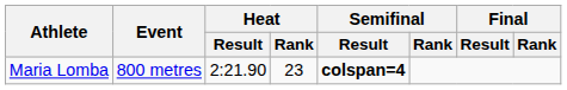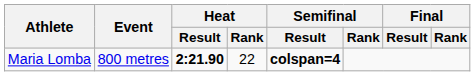Maria Lomba | Heat / Result: normal -> bold
Maria Lomba | Heat / Rank: 23 -> 22
